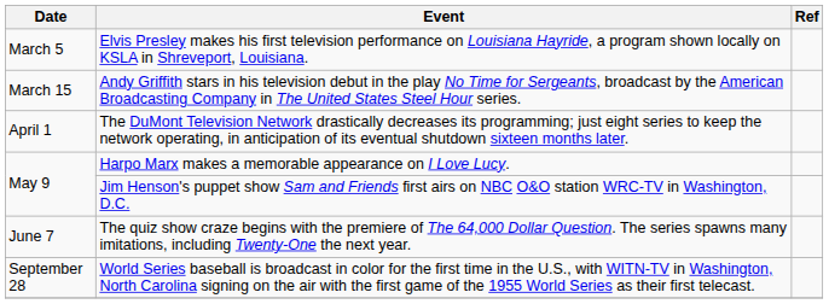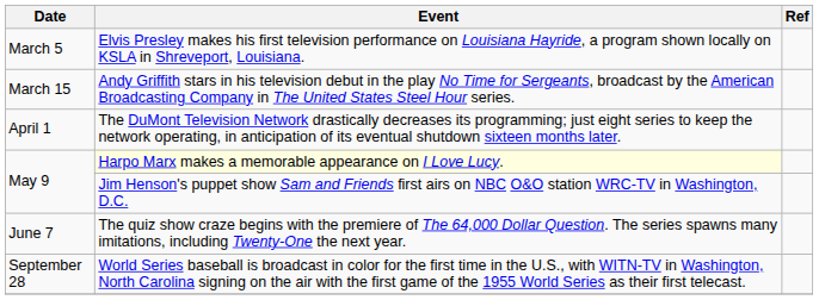Harpo Marx makes a memorable appearance on I Love Lucy. | Event: no background -> lightyellow background
